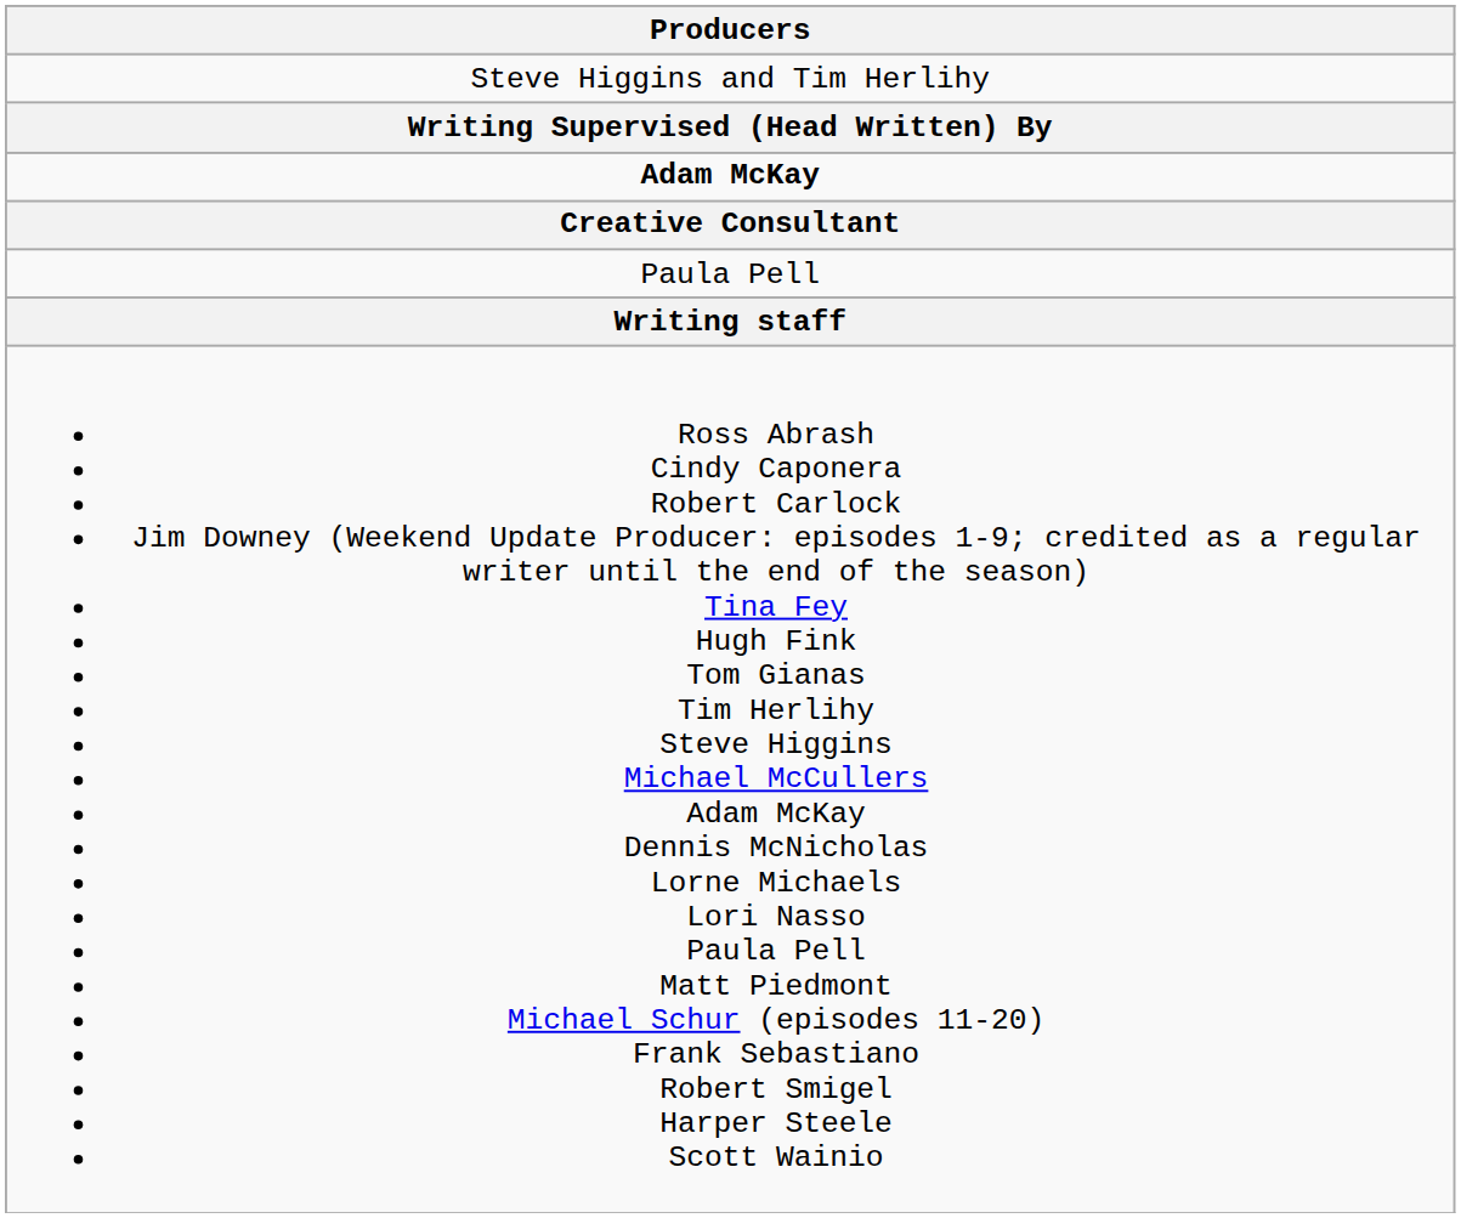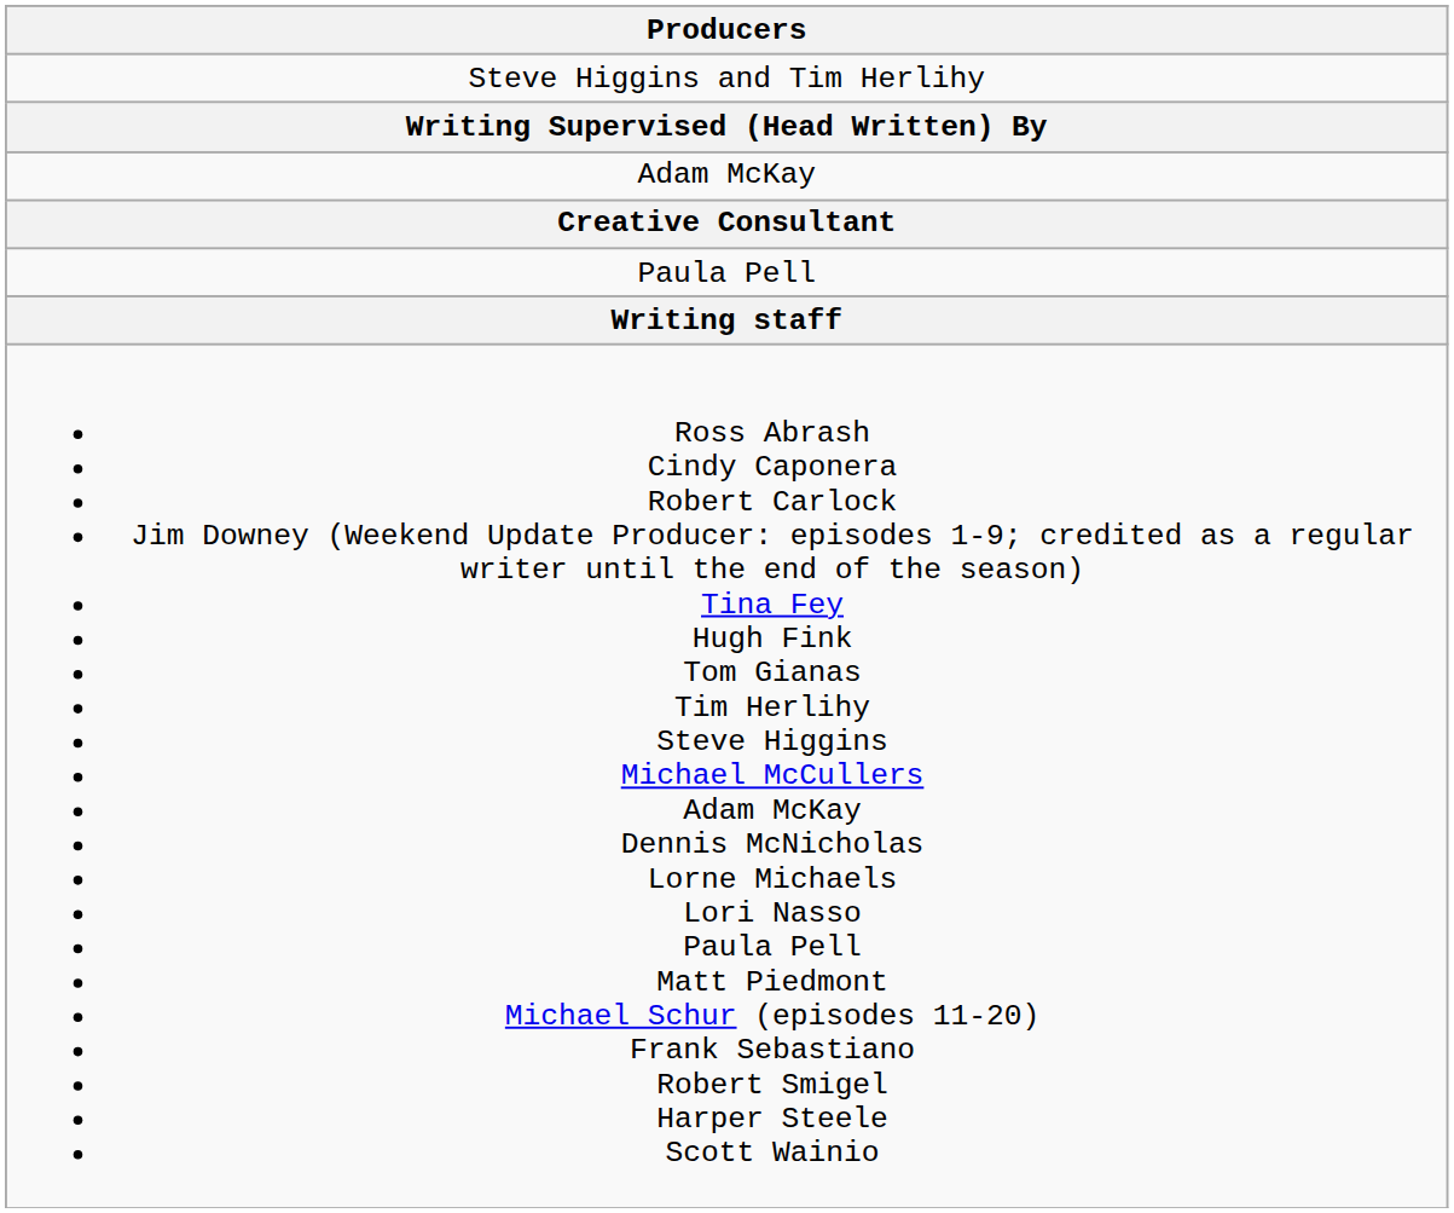row 4 | column 1: bold -> normal
